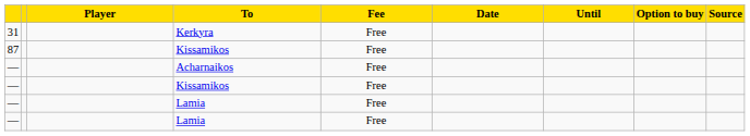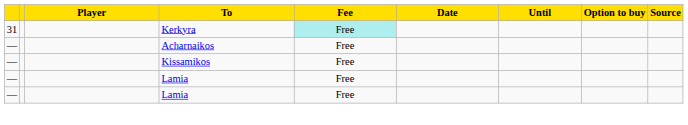Kerkyra | Fee: no background -> paleturquoise background
- row: 87 | Kissamikos | Free
